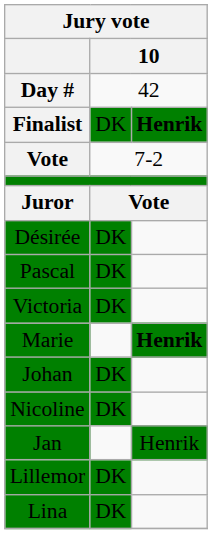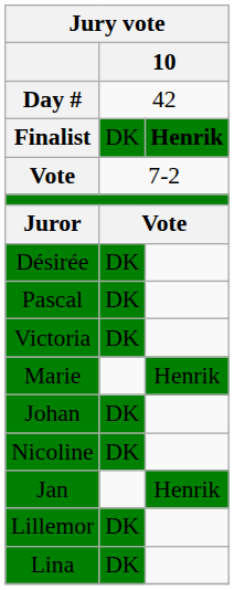Marie | column 3: bold -> normal
